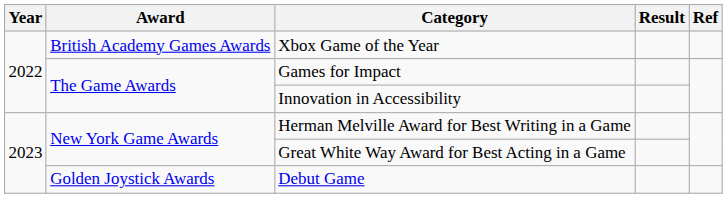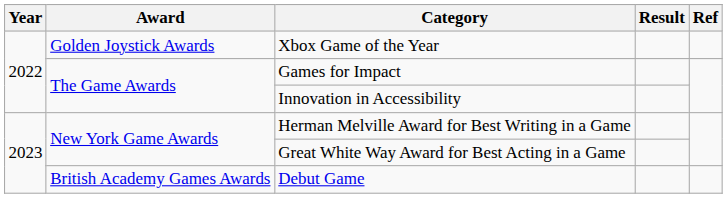Xbox Game of the Year | Award: British Academy Games Awards -> Golden Joystick Awards
Debut Game | Award: Golden Joystick Awards -> British Academy Games Awards
